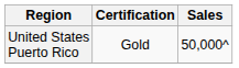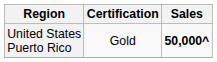United States Puerto Rico | Sales: normal -> bold
